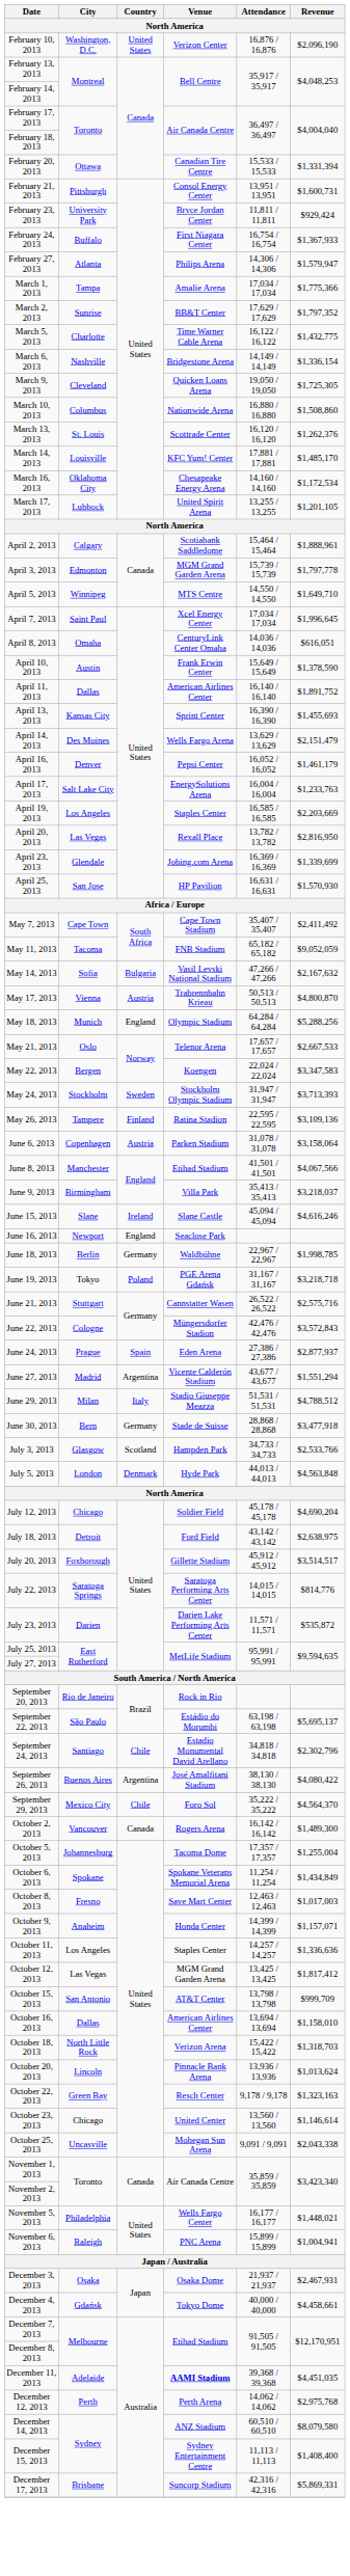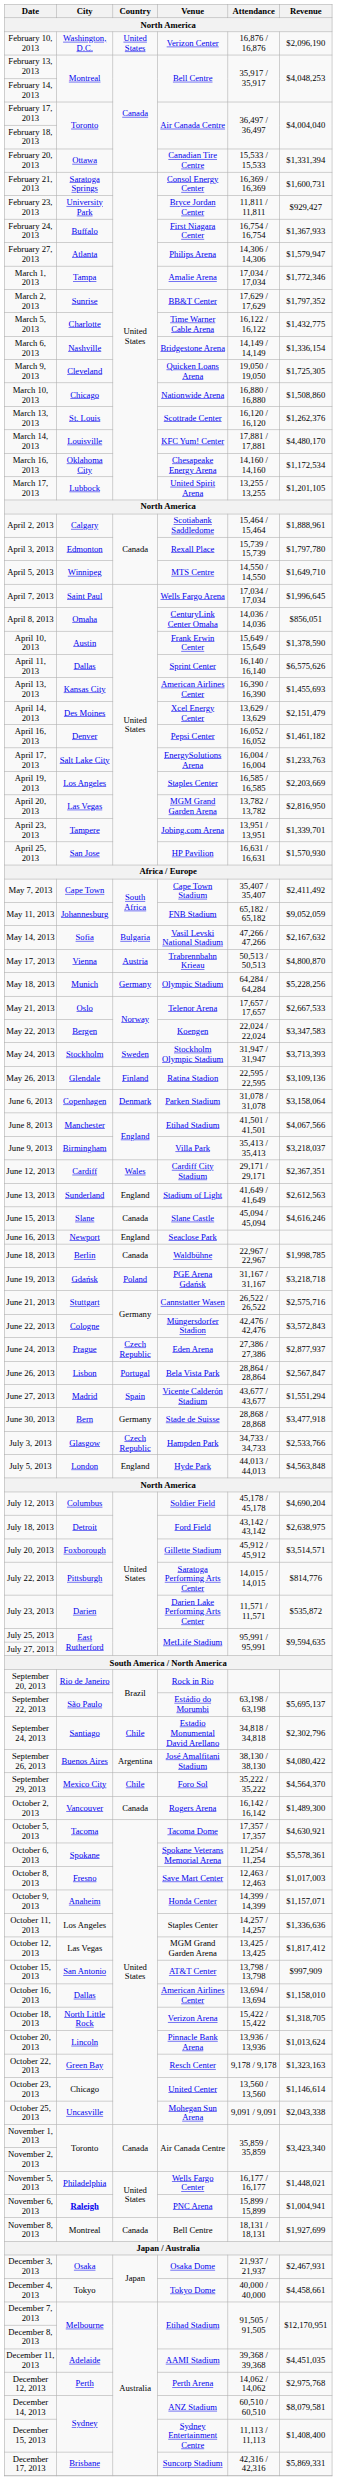February 21, 2013 | City: Pittsburgh -> Saratoga Springs
February 21, 2013 | Attendance: 13,951 / 13,951 -> 16,369 / 16,369
February 23, 2013 | Revenue: $929,424 -> $929,427
March 1, 2013 | Revenue: $1,775,366 -> $1,772,346
March 10, 2013 | City: Columbus -> Chicago
March 14, 2013 | Revenue: $1,485,170 -> $4,480,170
April 3, 2013 | Venue: MGM Grand Garden Arena -> Rexall Place
April 3, 2013 | Revenue: $1,797,778 -> $1,797,780
April 7, 2013 | Venue: Xcel Energy Center -> Wells Fargo Arena
April 8, 2013 | Revenue: $616,051 -> $856,051
April 11, 2013 | Venue: American Airlines Center -> Sprint Center
April 11, 2013 | Revenue: $1,891,752 -> $6,575,626
April 13, 2013 | Venue: Sprint Center -> American Airlines Center
April 14, 2013 | Venue: Wells Fargo Arena -> Xcel Energy Center
April 16, 2013 | Revenue: $1,461,179 -> $1,461,182
April 20, 2013 | Venue: Rexall Place -> MGM Grand Garden Arena
April 23, 2013 | City: Glendale -> Tampere
April 23, 2013 | Attendance: 16,369 / 16,369 -> 13,951 / 13,951
April 23, 2013 | Revenue: $1,339,699 -> $1,339,701
May 11, 2013 | City: Tacoma -> Johannesburg
May 18, 2013 | Country: England -> Germany
May 18, 2013 | Revenue: $5,288,256 -> $5,228,256
May 26, 2013 | City: Tampere -> Glendale
June 6, 2013 | Country: Austria -> Denmark
+ row: June 12, 2013 | Cardiff | Wales | Cardiff City Stadium | 29,171 / 29,171 | $2,367,351
+ row: June 13, 2013 | Sunderland | England | Stadium of Light | 41,649 / 41,649 | $2,612,563
June 15, 2013 | Country: Ireland -> Canada
June 18, 2013 | Country: Germany -> Canada
June 19, 2013 | City: Tokyo -> Gdańsk
June 24, 2013 | Country: Spain -> Czech Republic
+ row: June 26, 2013 | Lisbon | Portugal | Bela Vista Park | 28,864 / 28,864 | $2,567,847
June 27, 2013 | Country: Argentina -> Spain
- row: June 29, 2013 | Milan | Italy | Stadio Giuseppe Meazza | 51,531 / 51,531 | $4,788,512
July 3, 2013 | Country: Scotland -> Czech Republic
July 5, 2013 | Country: Denmark -> England
July 12, 2013 | City: Chicago -> Columbus
July 20, 2013 | Revenue: $3,514,517 -> $3,514,571
July 22, 2013 | City: Saratoga Springs -> Pittsburgh
October 5, 2013 | City: Johannesburg -> Tacoma
October 5, 2013 | Revenue: $1,255,004 -> $4,630,921
October 6, 2013 | Revenue: $1,434,849 -> $5,578,361
October 15, 2013 | Revenue: $999,709 -> $997,909
October 18, 2013 | Revenue: $1,318,703 -> $1,318,705
November 6, 2013 | City: normal -> bold
+ row: November 8, 2013 | Montreal | Canada | Bell Centre | 18,131 / 18,131 | $1,927,699
December 4, 2013 | City: Gdańsk -> Tokyo
December 11, 2013 | Venue: bold -> normal
December 14, 2013 | Revenue: $8,079,580 -> $8,079,581
